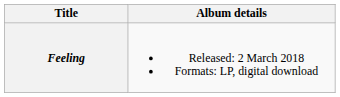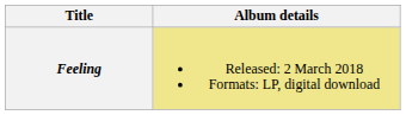Feeling | Album details: no background -> khaki background
